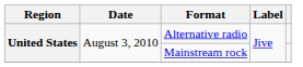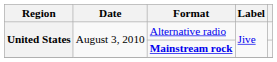Mainstream rock | Format: normal -> bold
